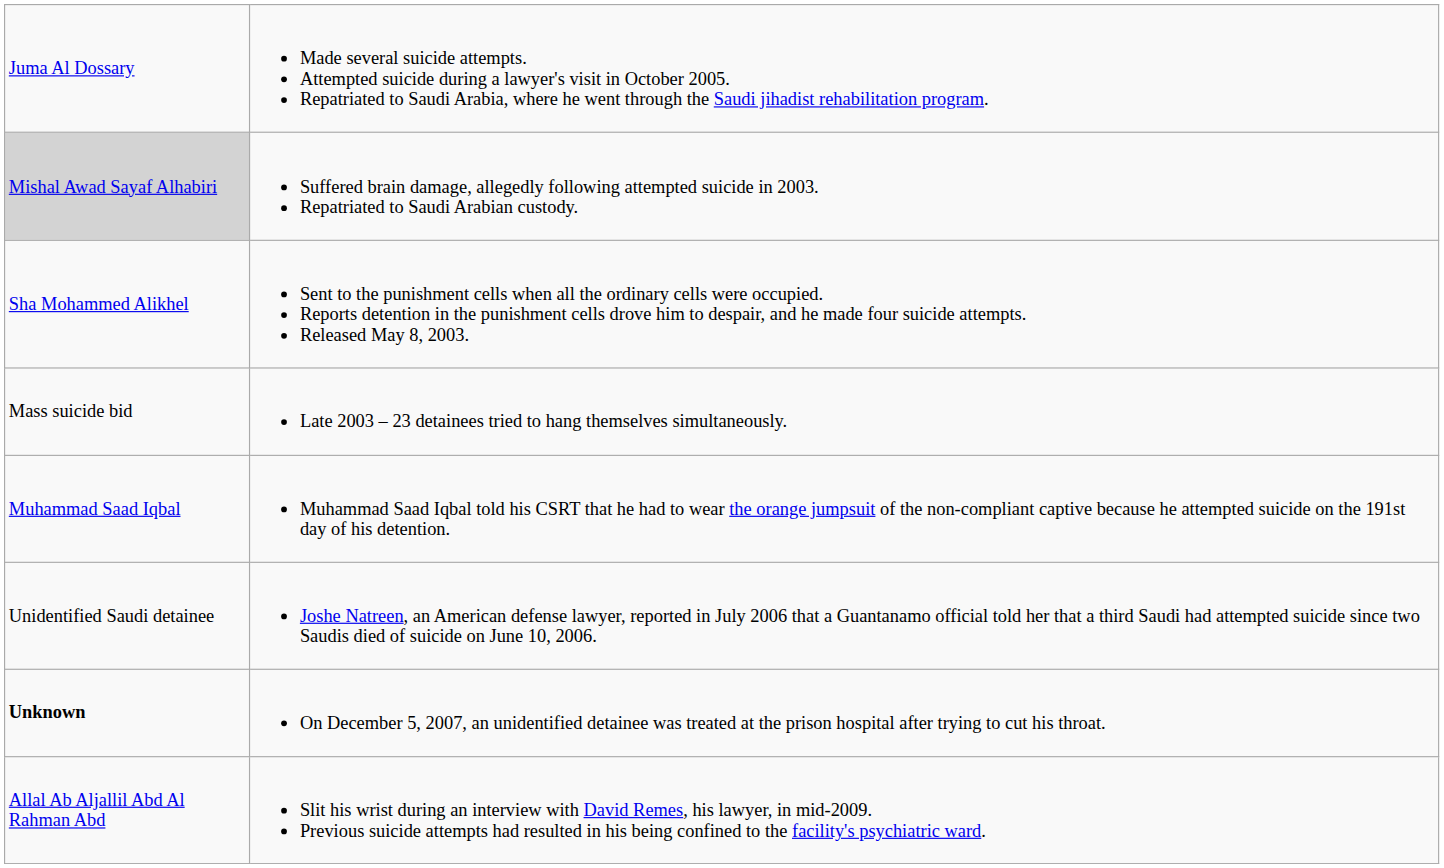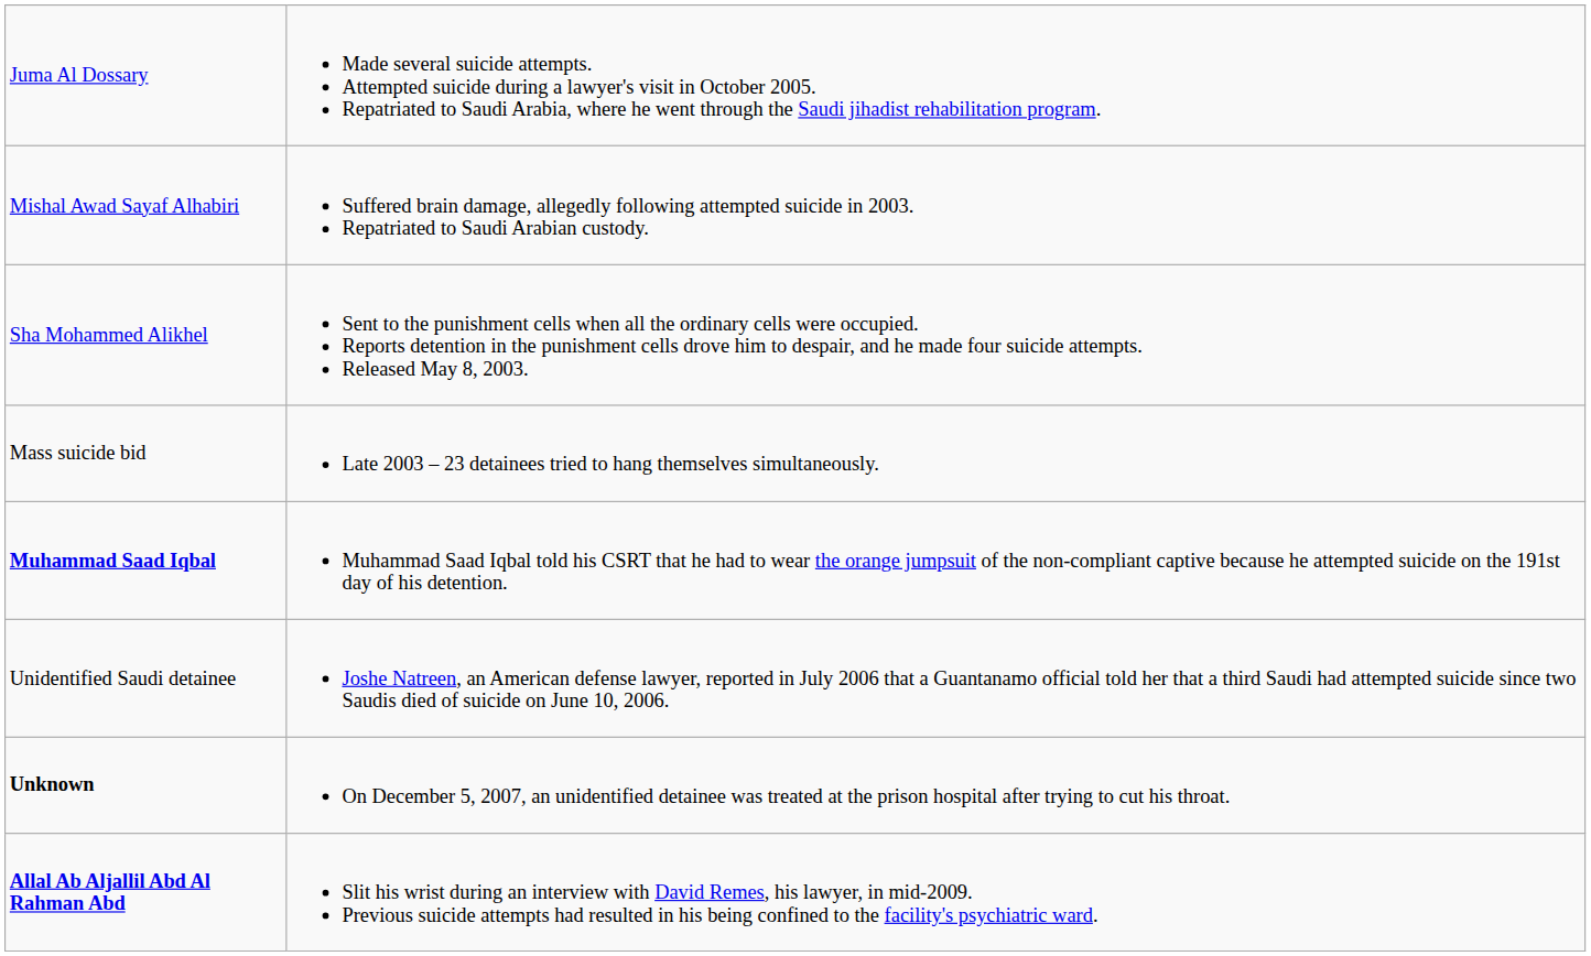Mishal Awad Sayaf Alhabiri | column 1: lightgrey background -> no background
Muhammad Saad Iqbal | column 1: normal -> bold
Allal Ab Aljallil Abd Al Rahman Abd | column 1: normal -> bold
